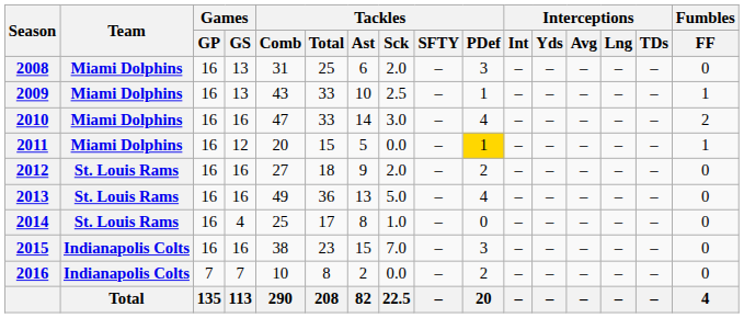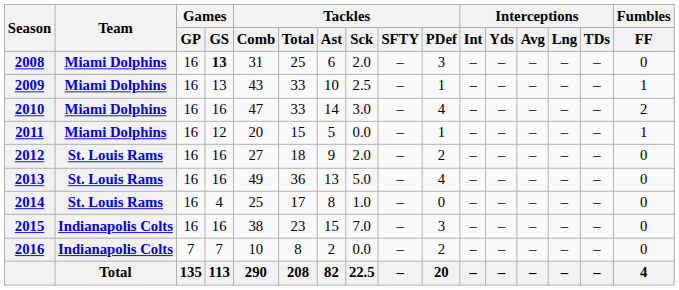2008 | Games / GS: normal -> bold
2011 | Tackles / PDef: gold background -> no background
